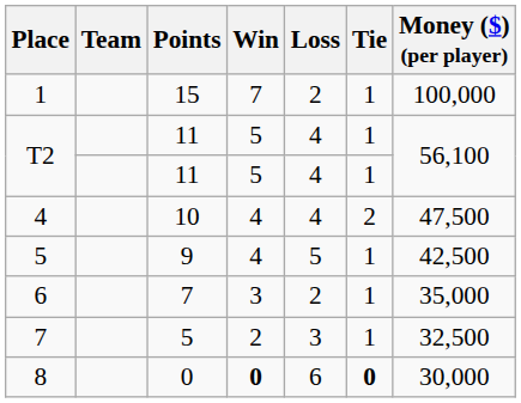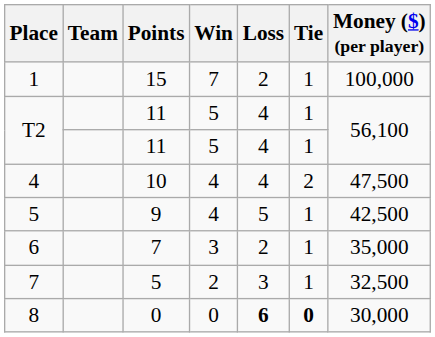8 | Win: bold -> normal
8 | Loss: normal -> bold
